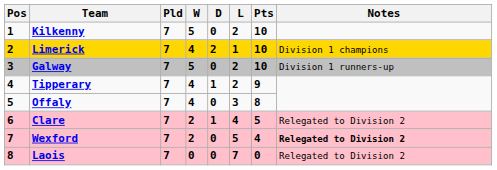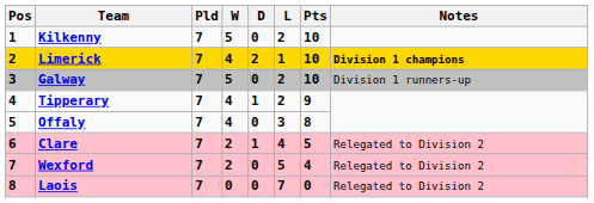Limerick | Notes: normal -> bold
Wexford | Notes: bold -> normal
